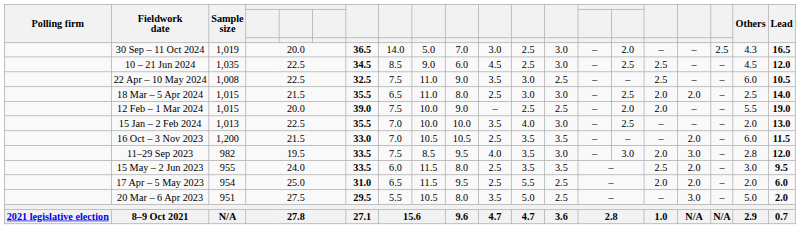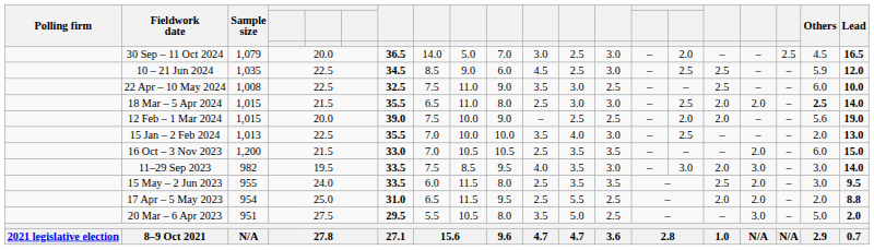30 Sep – 11 Oct 2024 | Sample size: 1,019 -> 1,079
30 Sep – 11 Oct 2024 | Others: 4.3 -> 4.5
10 – 21 Jun 2024 | Others: 4.5 -> 5.9
22 Apr – 10 May 2024 | Lead: 10.5 -> 10.0
18 Mar – 5 Apr 2024 | Others: normal -> bold
12 Feb – 1 Mar 2024 | Others: 5.5 -> 5.6
16 Oct – 3 Nov 2023 | Lead: 11.5 -> 15.0
11–29 Sep 2023 | Others: 2.8 -> 3.0
11–29 Sep 2023 | Lead: 12.0 -> 14.0
17 Apr – 5 May 2023 | Lead: 6.0 -> 8.8
